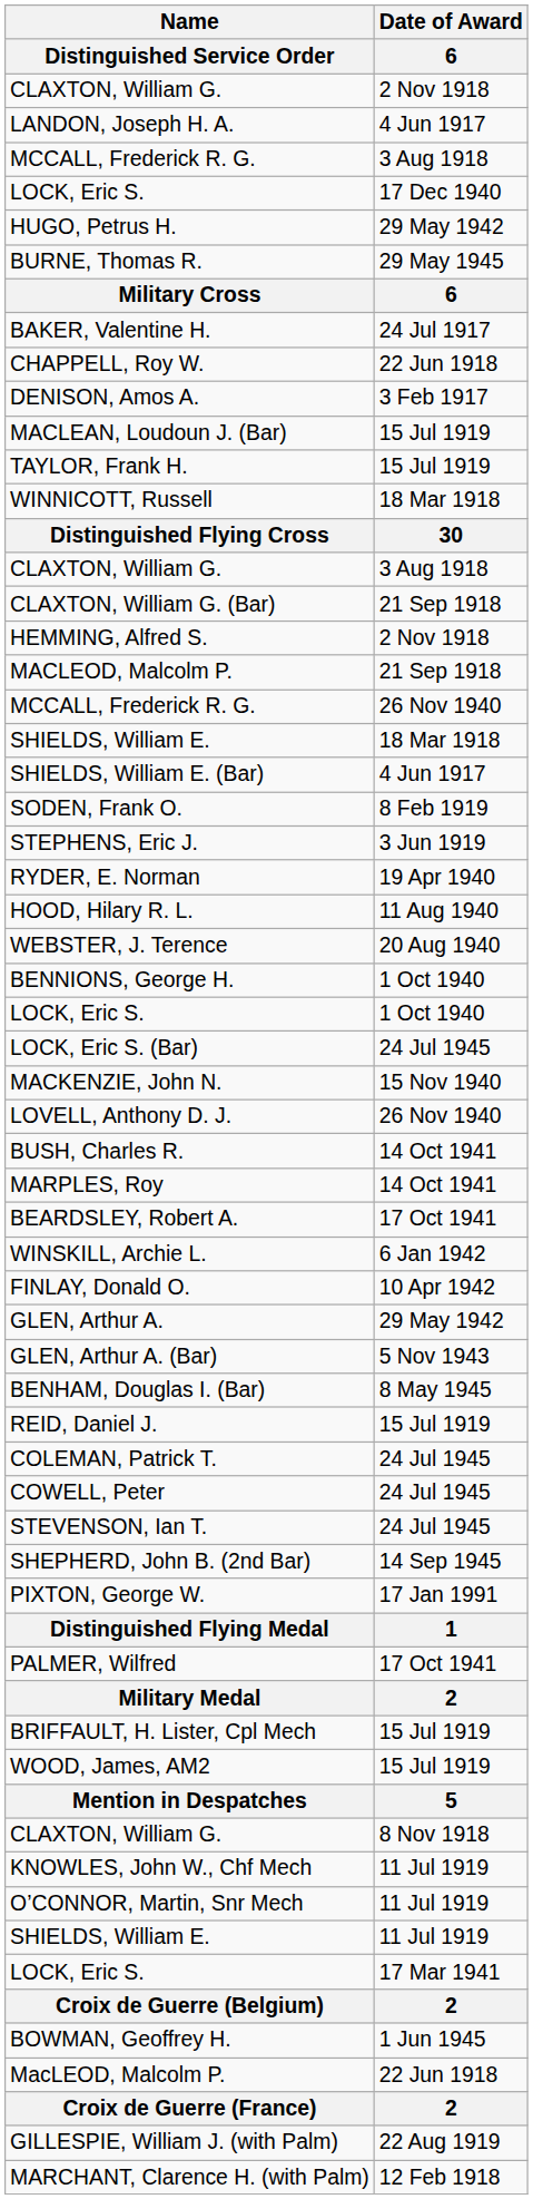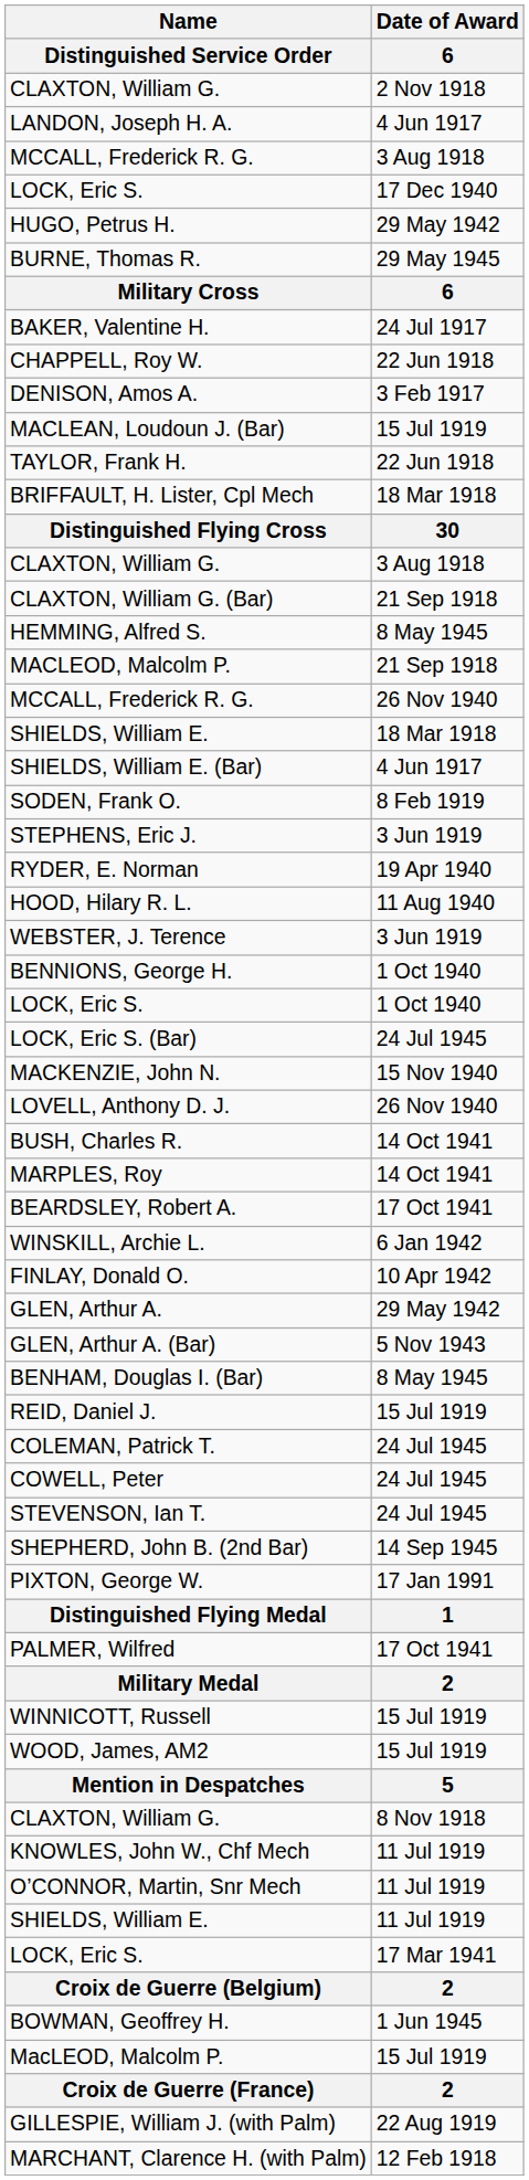row 14 | Date of Award / 6: 15 Jul 1919 -> 22 Jun 1918
row 15 | Name / Distinguished Service Order: WINNICOTT, Russell -> BRIFFAULT, H. Lister, Cpl Mech
row 19 | Date of Award / 6: 2 Nov 1918 -> 8 May 1945
row 28 | Date of Award / 6: 20 Aug 1940 -> 3 Jun 1919
row 51 | Name / Distinguished Service Order: BRIFFAULT, H. Lister, Cpl Mech -> WINNICOTT, Russell
row 61 | Date of Award / 6: 22 Jun 1918 -> 15 Jul 1919
